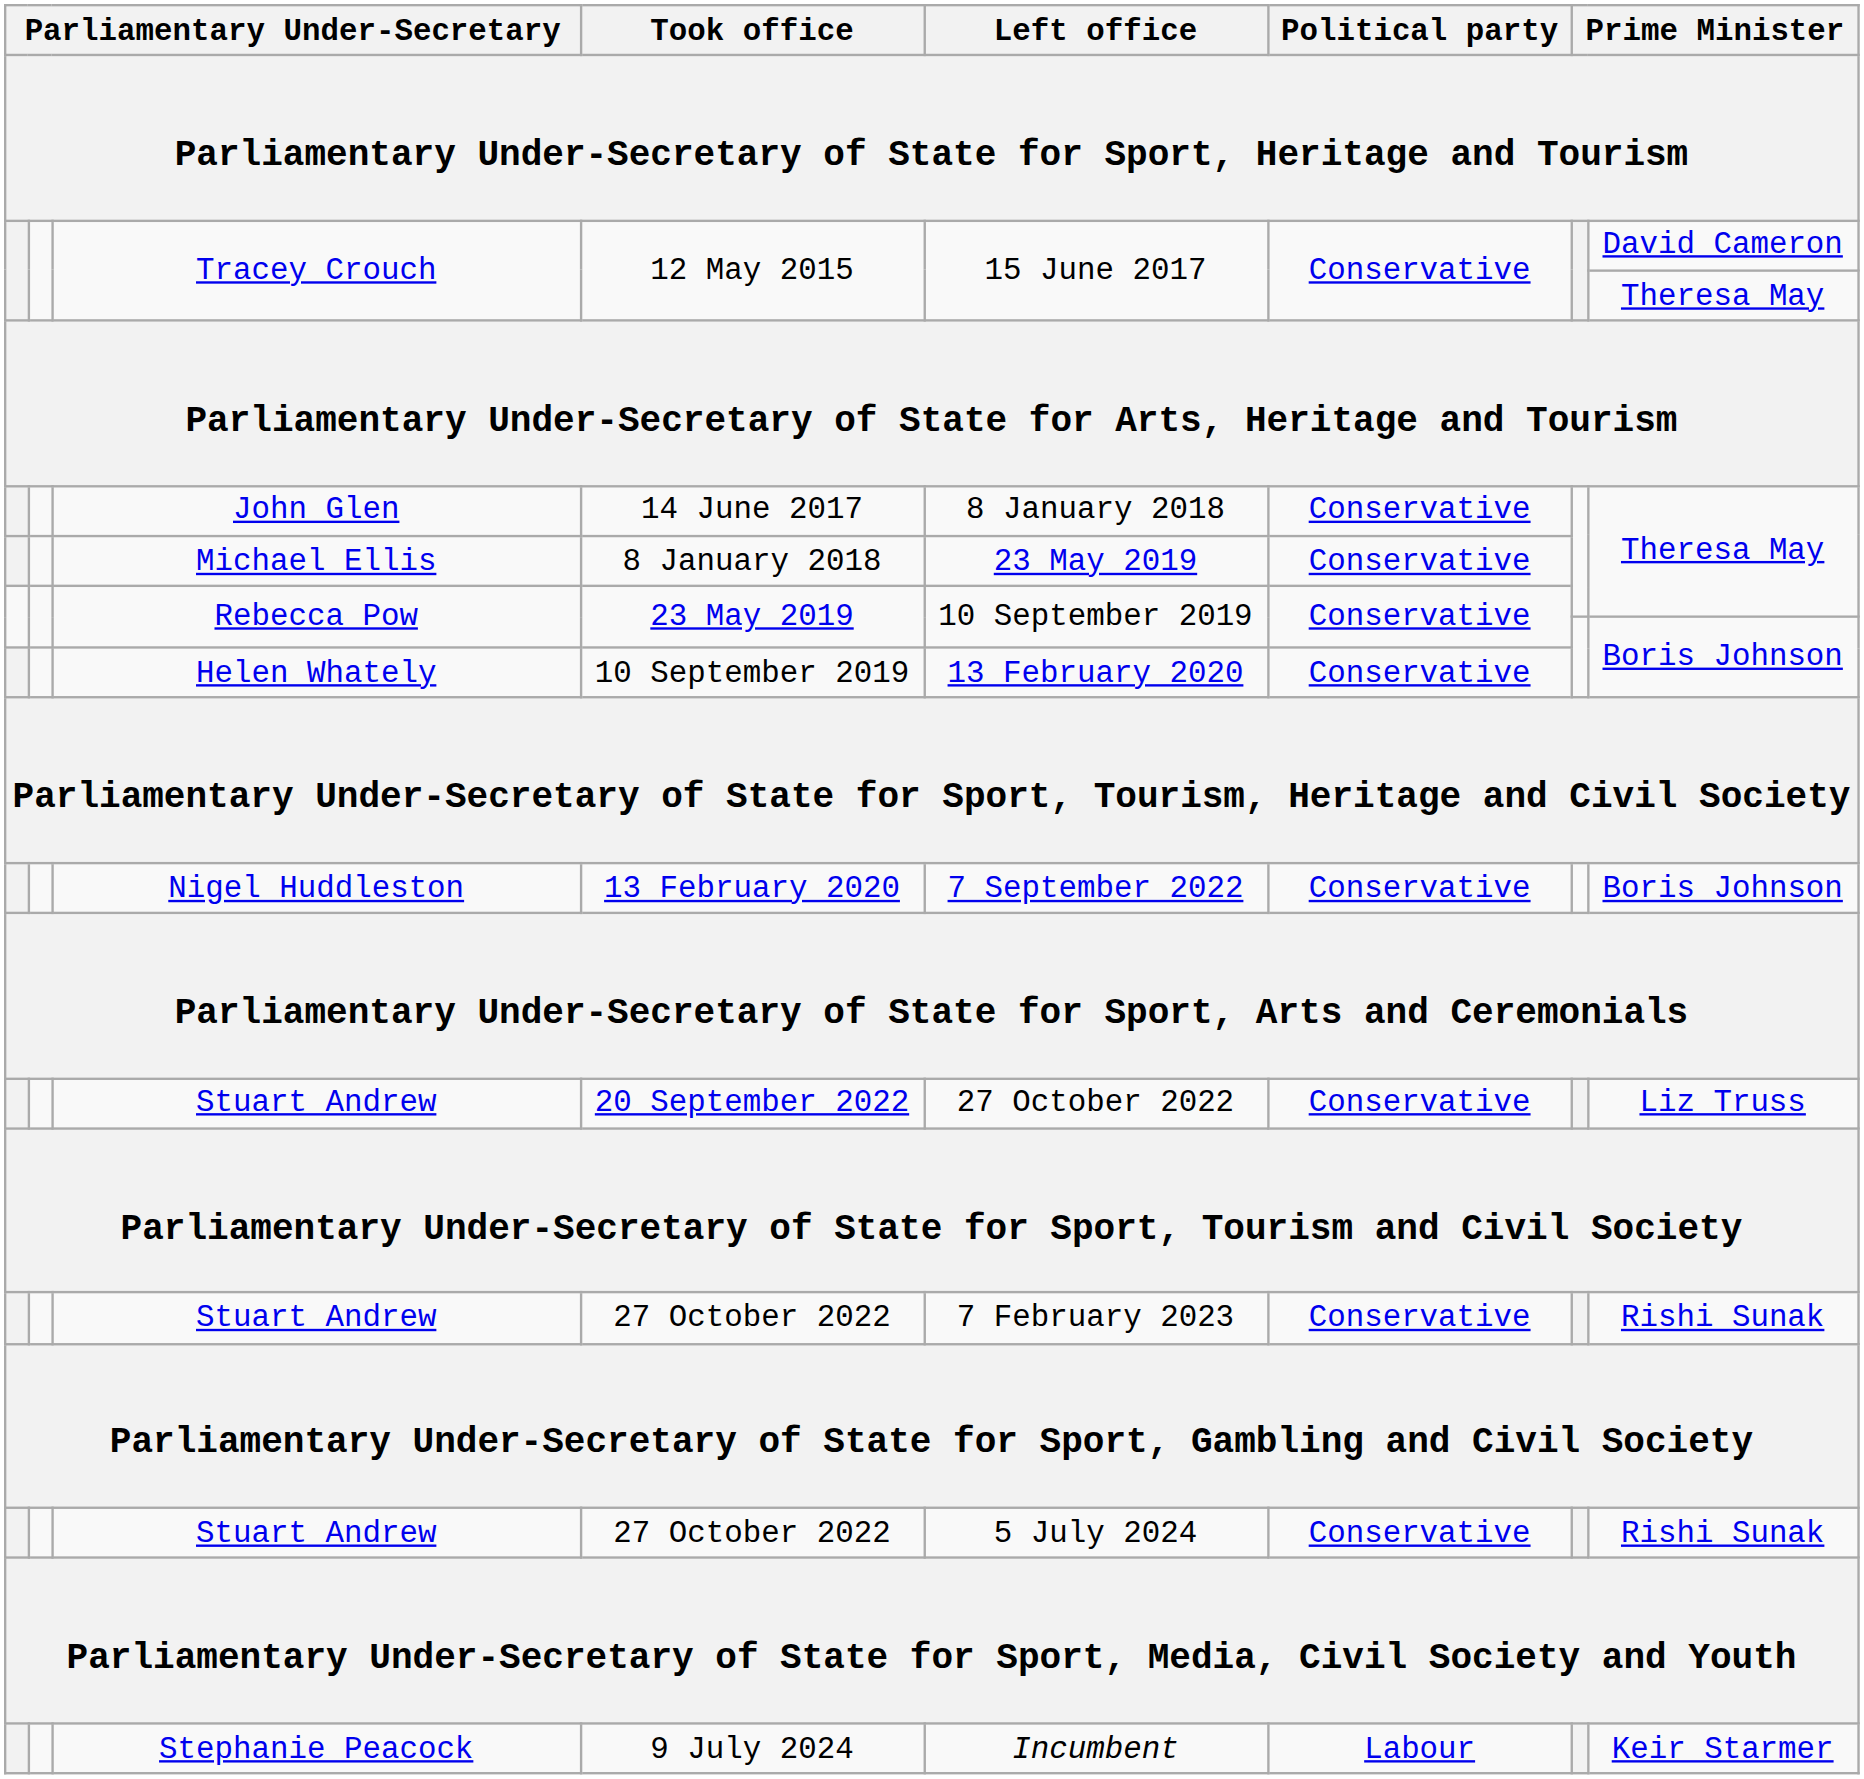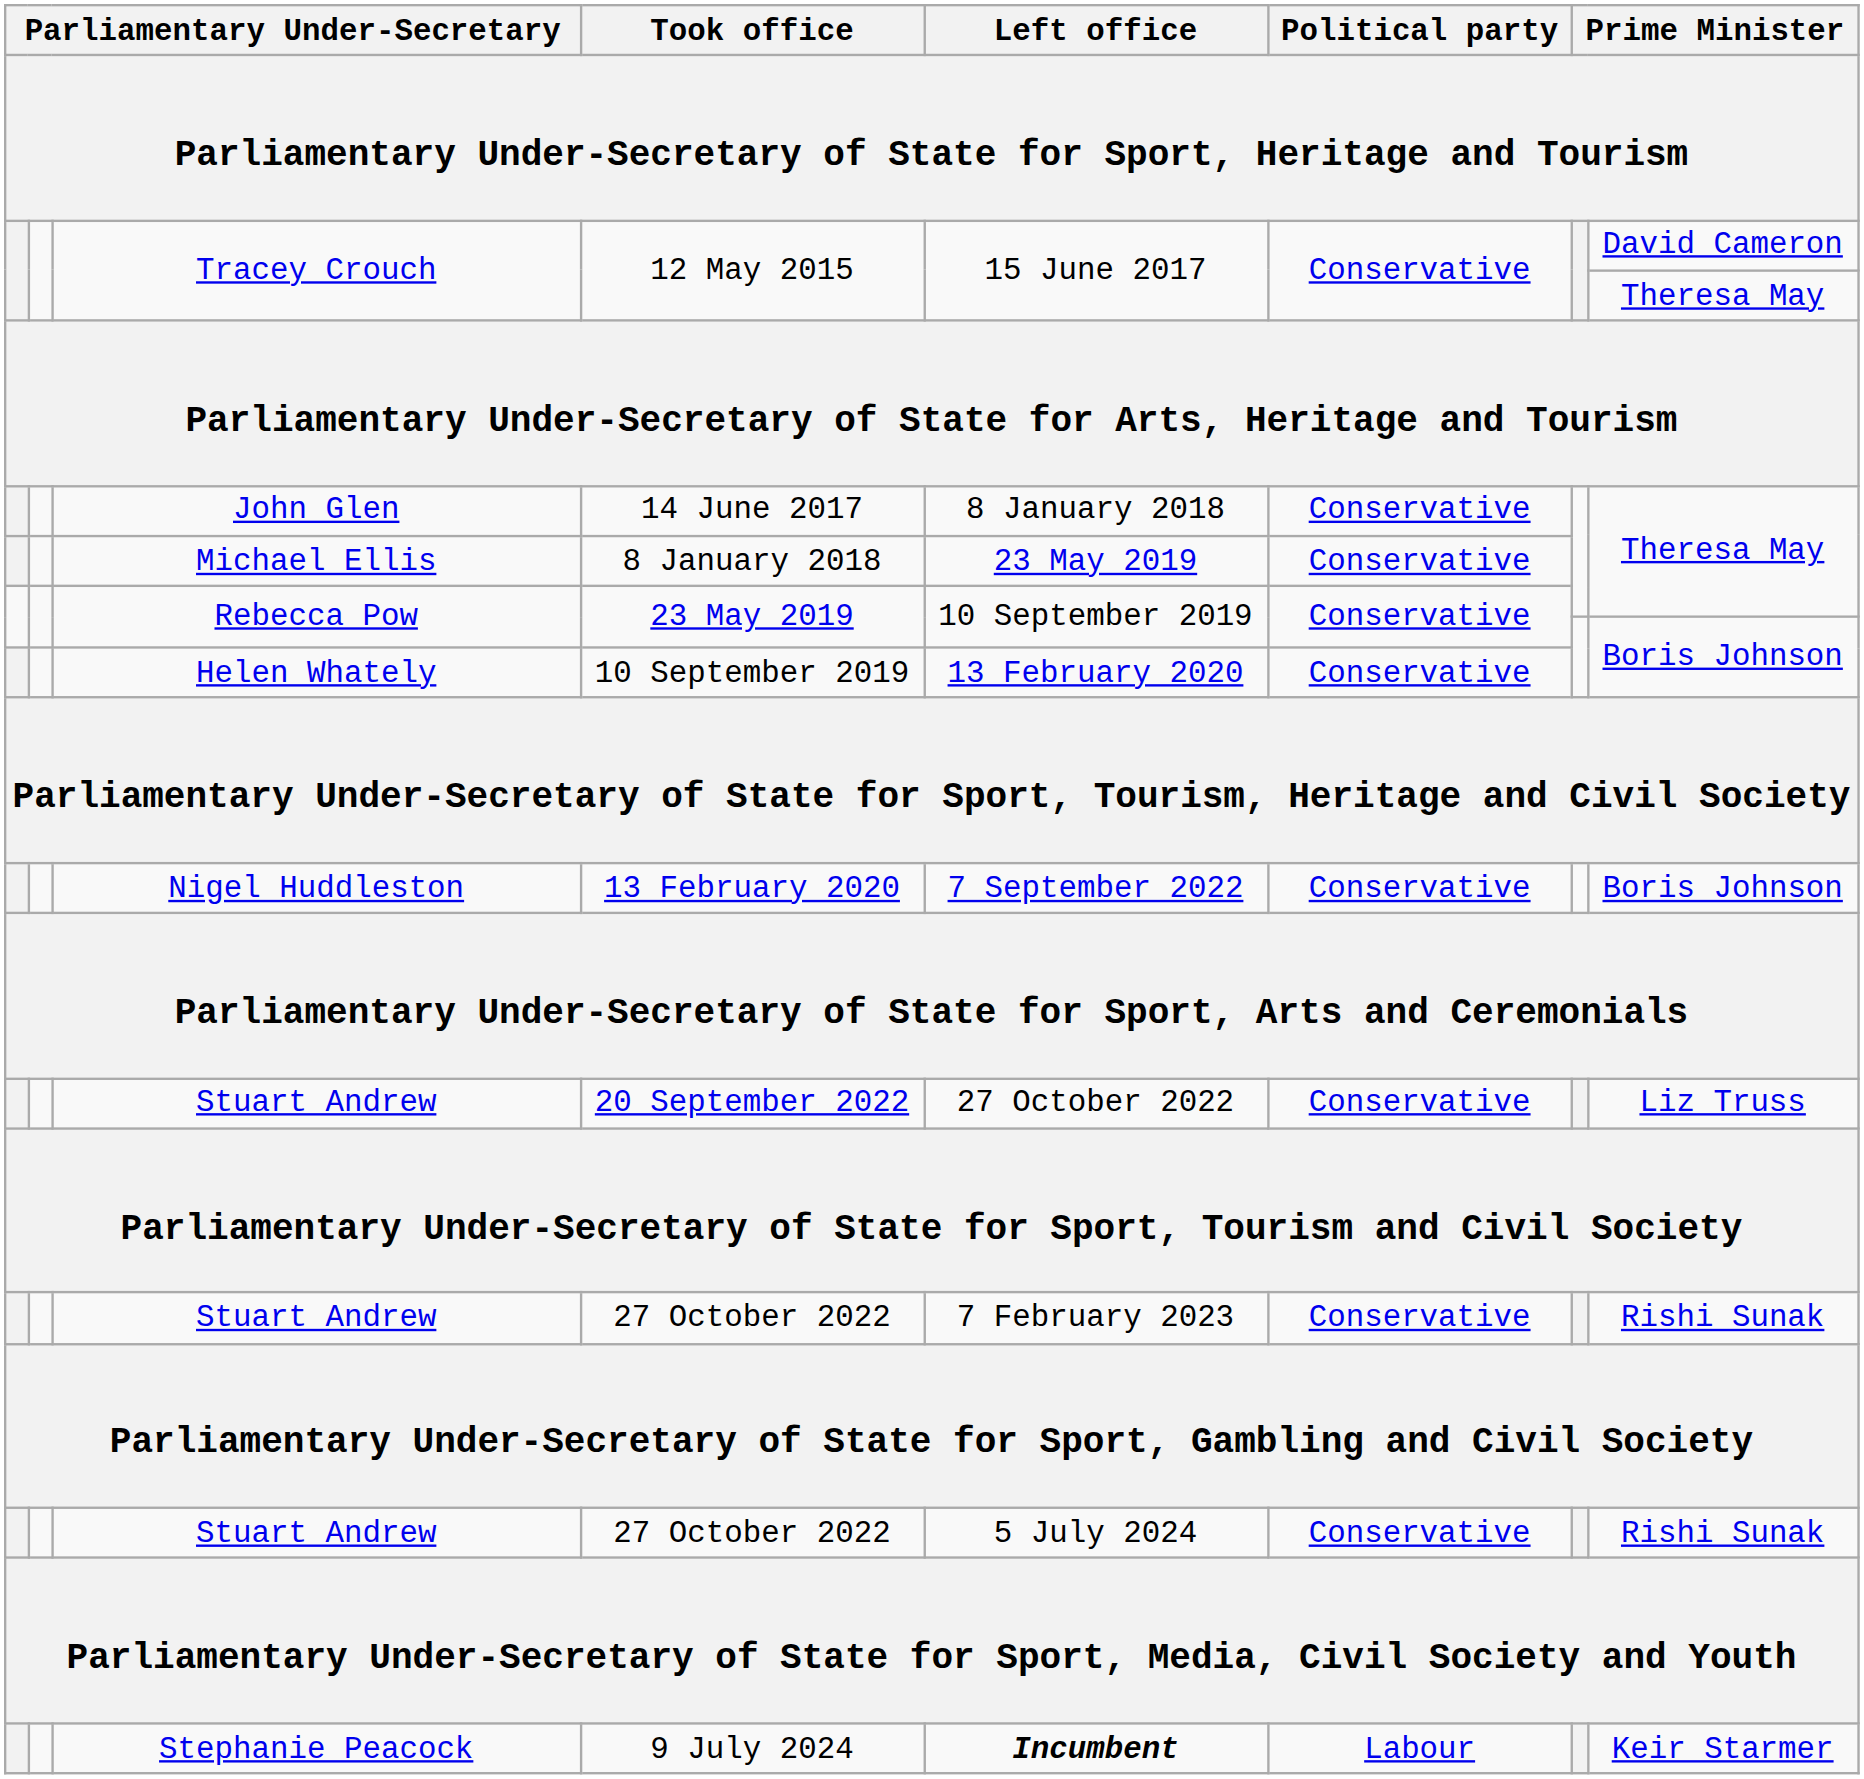9 July 2024 | Left office: normal -> bold
